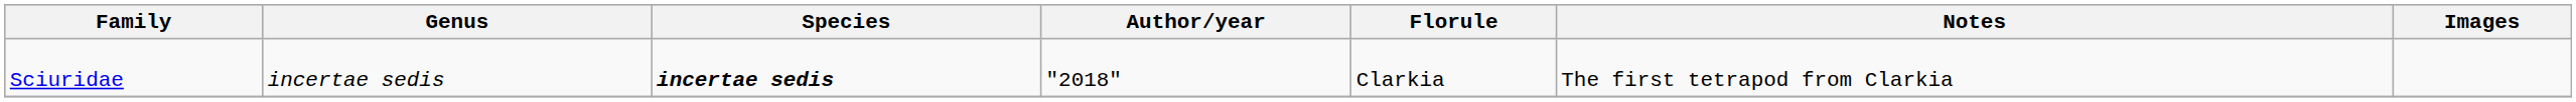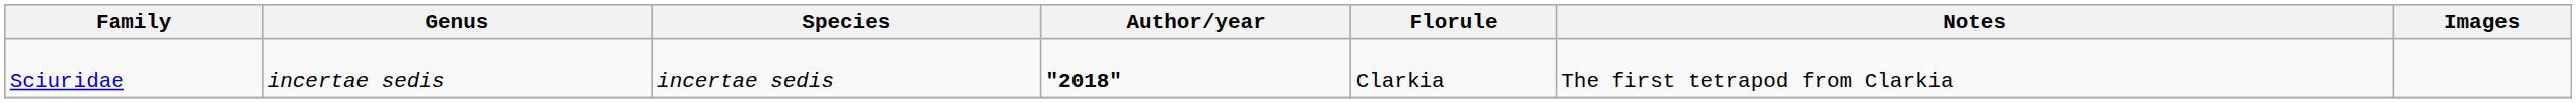Sciuridae | Species: bold -> normal
Sciuridae | Author/year: normal -> bold
